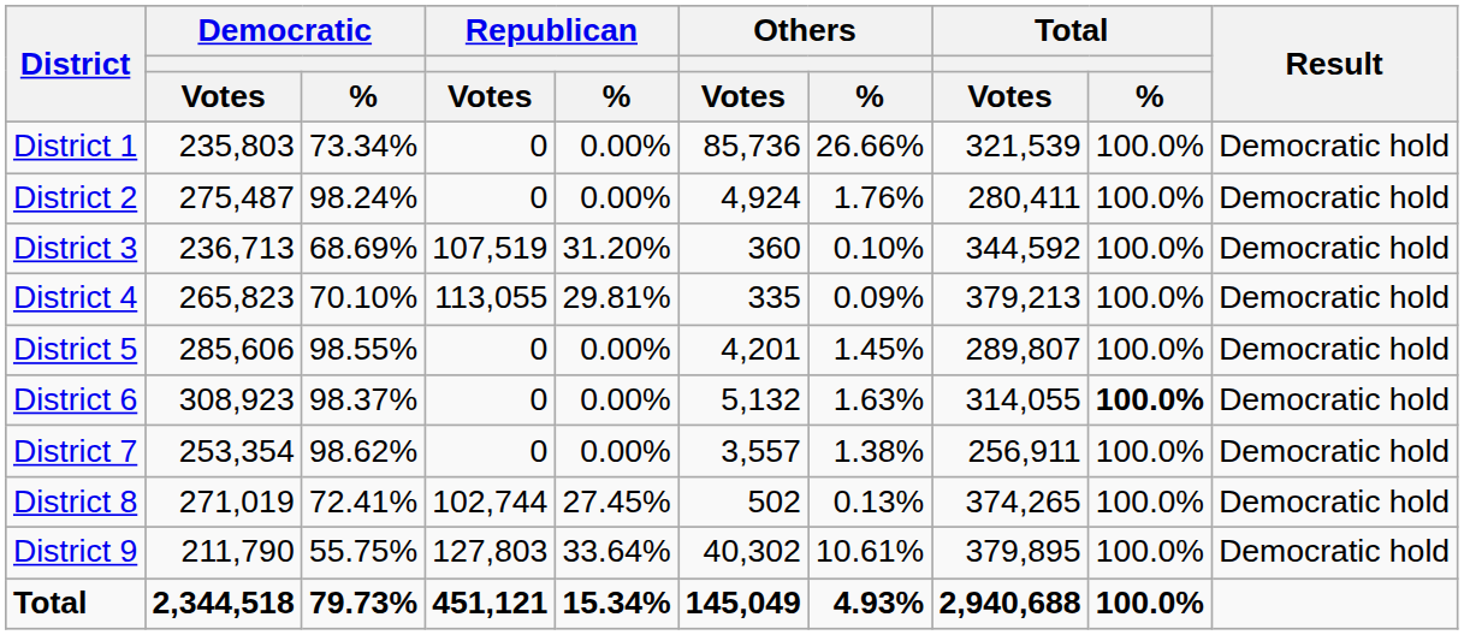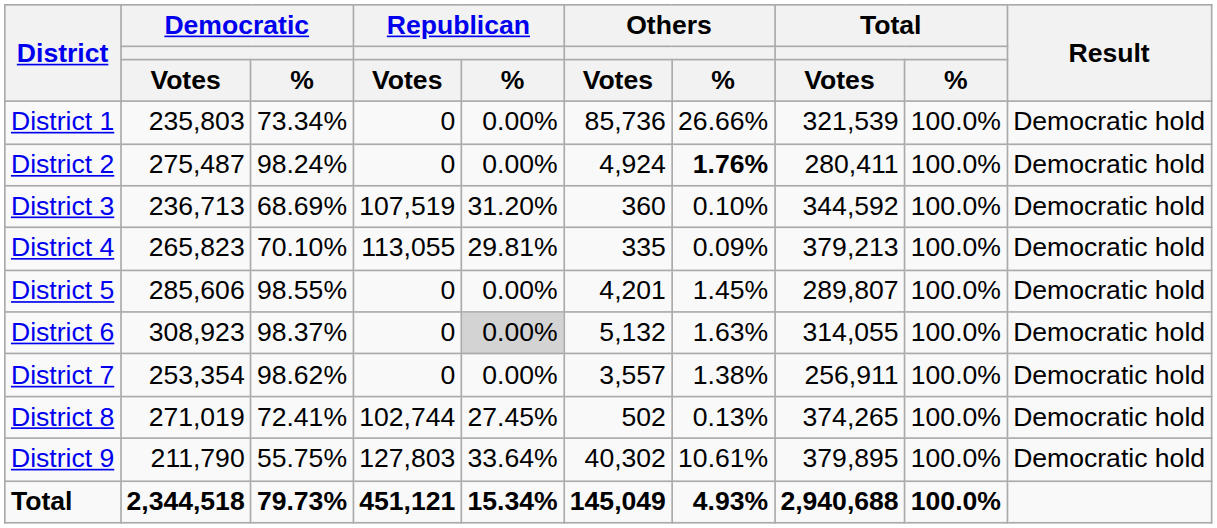District 2 | Others / %: normal -> bold
District 6 | Republican / %: no background -> lightgrey background
District 6 | Total / %: bold -> normal
